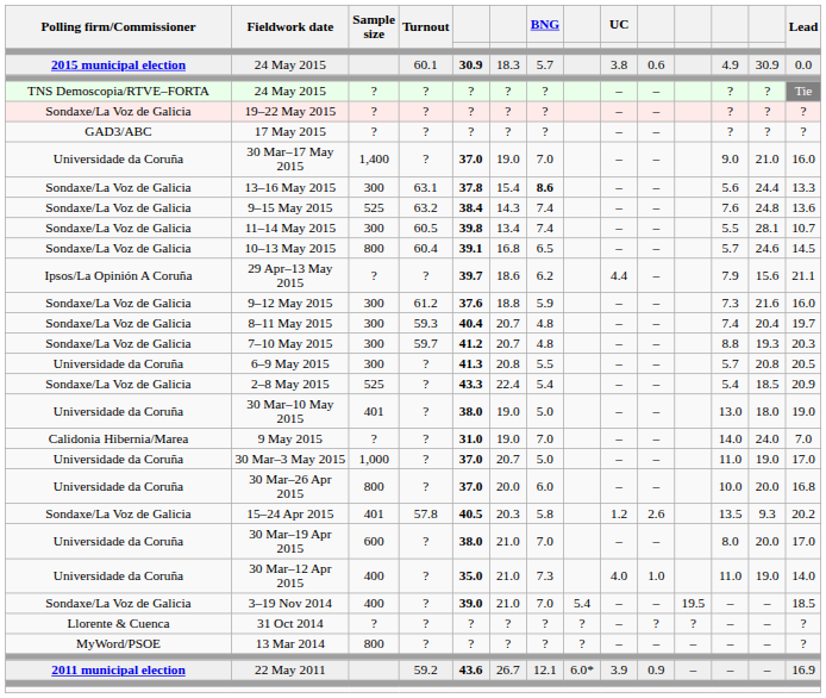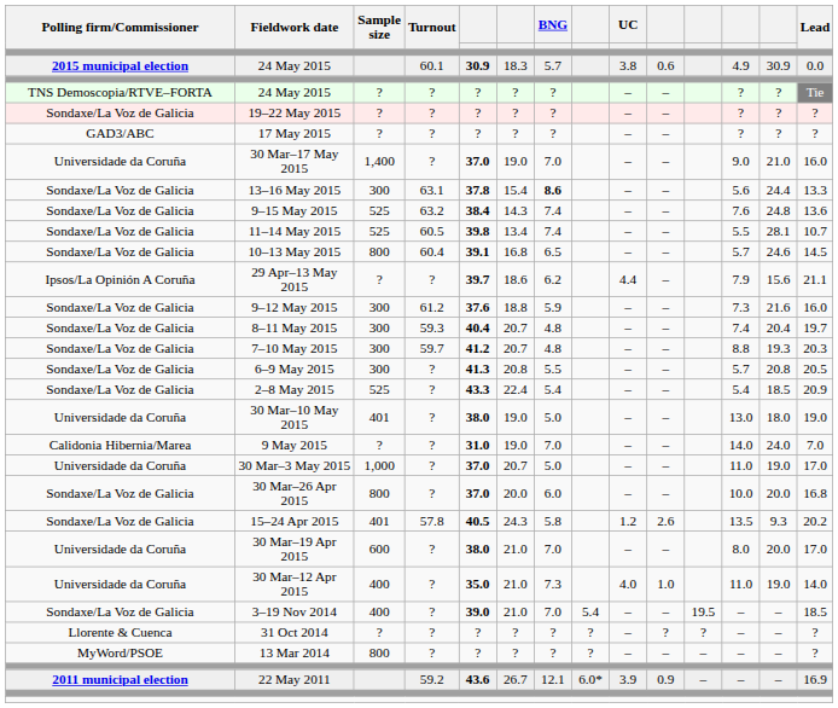11–14 May 2015 | Sample size: 300 -> 525
6–9 May 2015 | Polling firm/Commissioner: Universidade da Coruña -> Sondaxe/La Voz de Galicia
30 Mar–26 Apr 2015 | Polling firm/Commissioner: Universidade da Coruña -> Sondaxe/La Voz de Galicia
15–24 Apr 2015 | column 6: 20.3 -> 24.3
